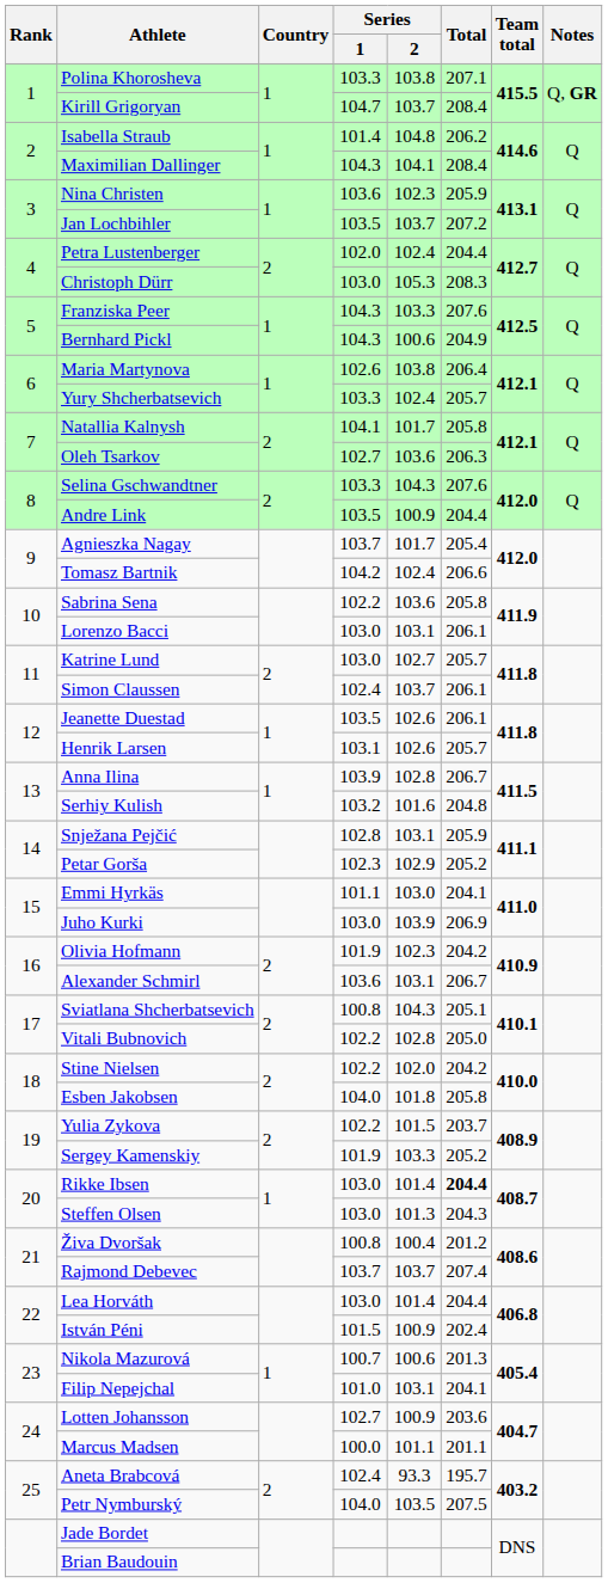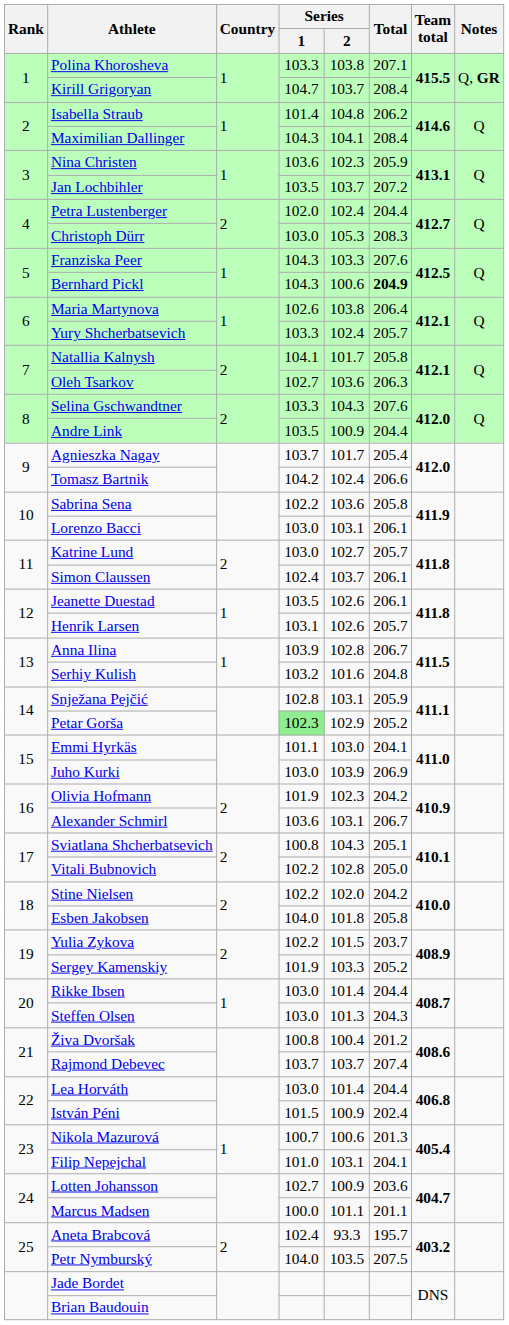Bernhard Pickl | Total: normal -> bold
Petar Gorša | Series / 1: no background -> lightgreen background
Rikke Ibsen | Total: bold -> normal
